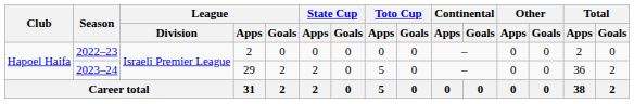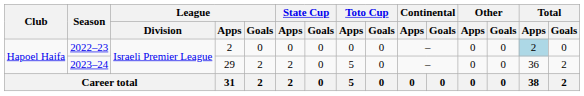2022–23 | Total / Apps: no background -> lightblue background
